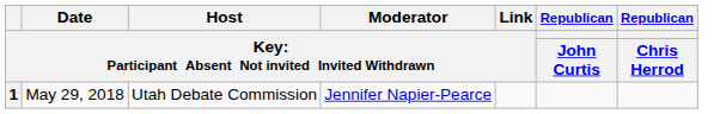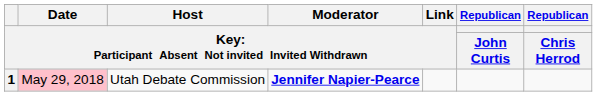1 | column 2: no background -> pink background
1 | column 4: normal -> bold
